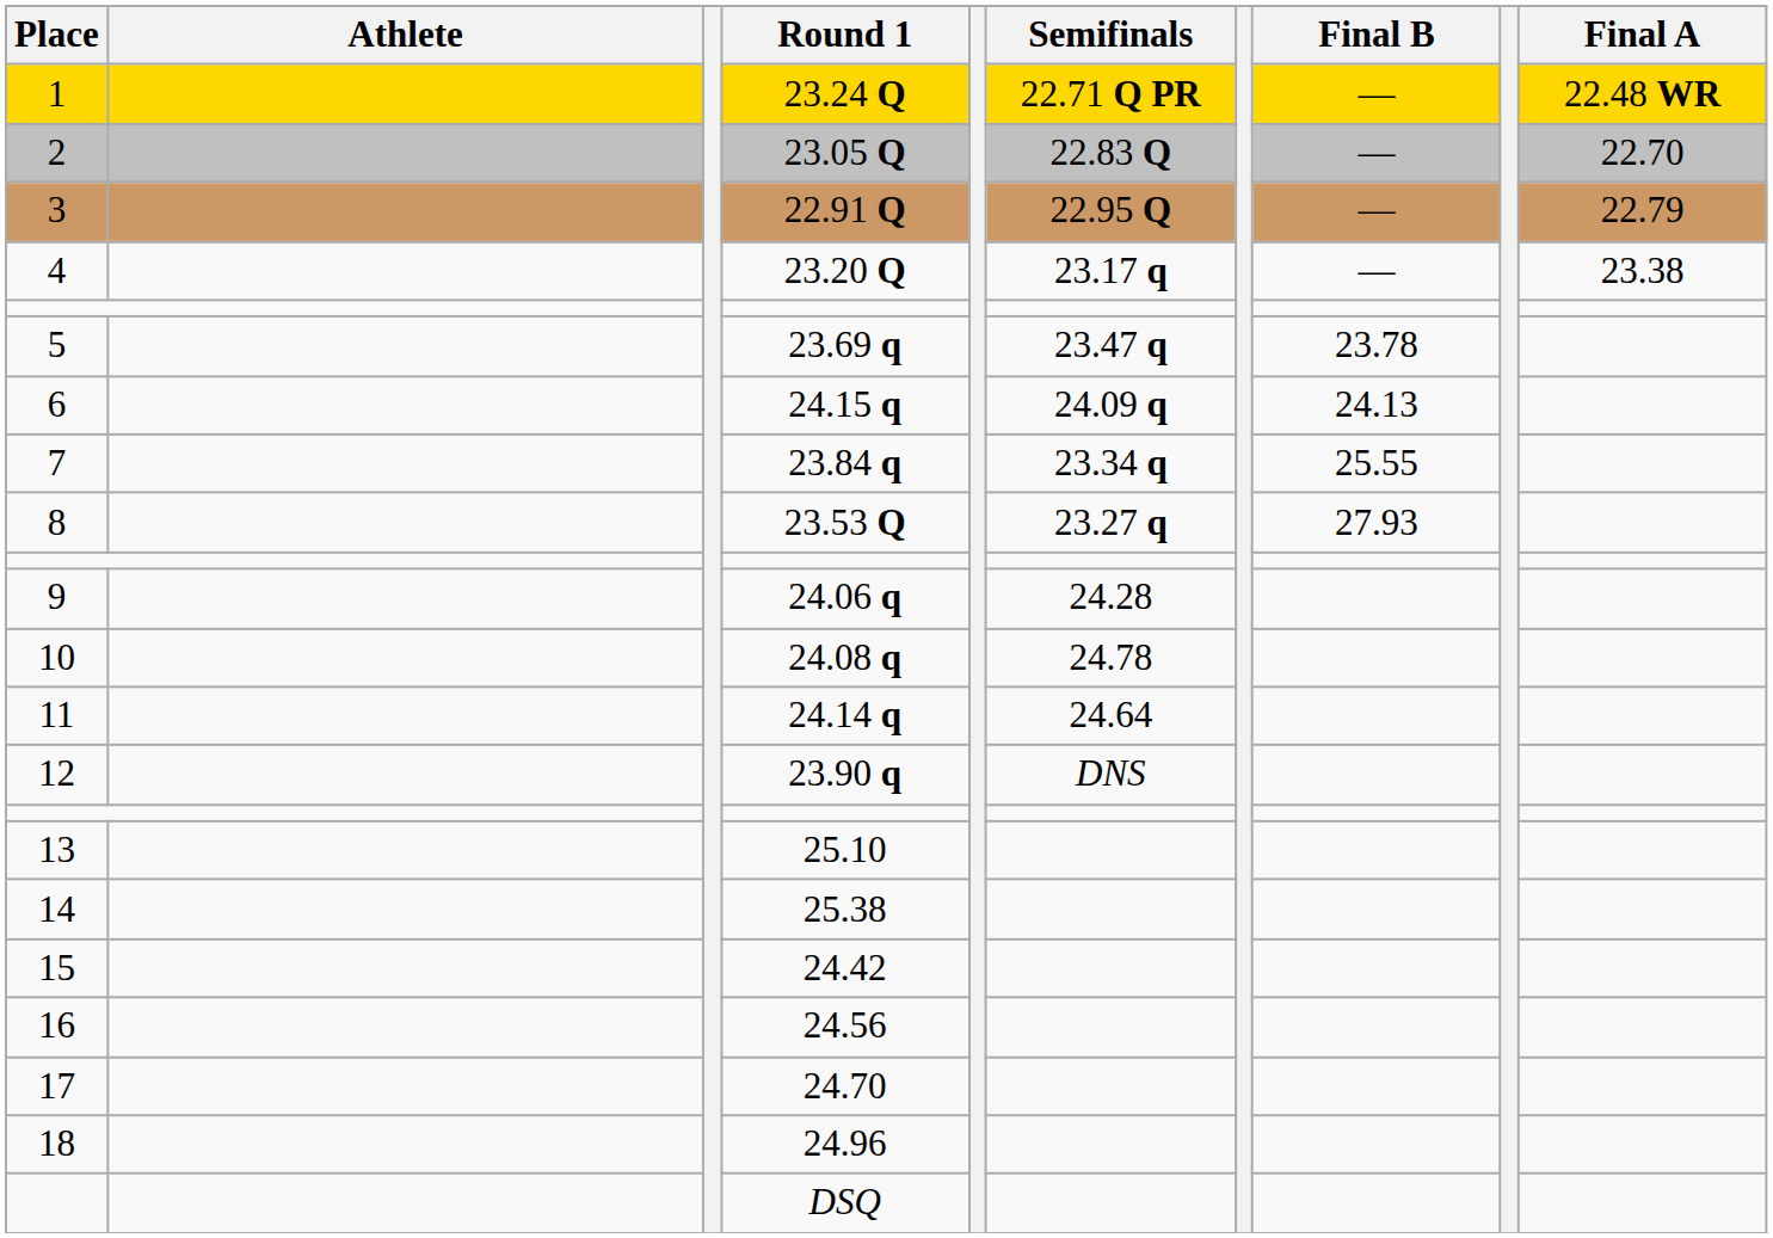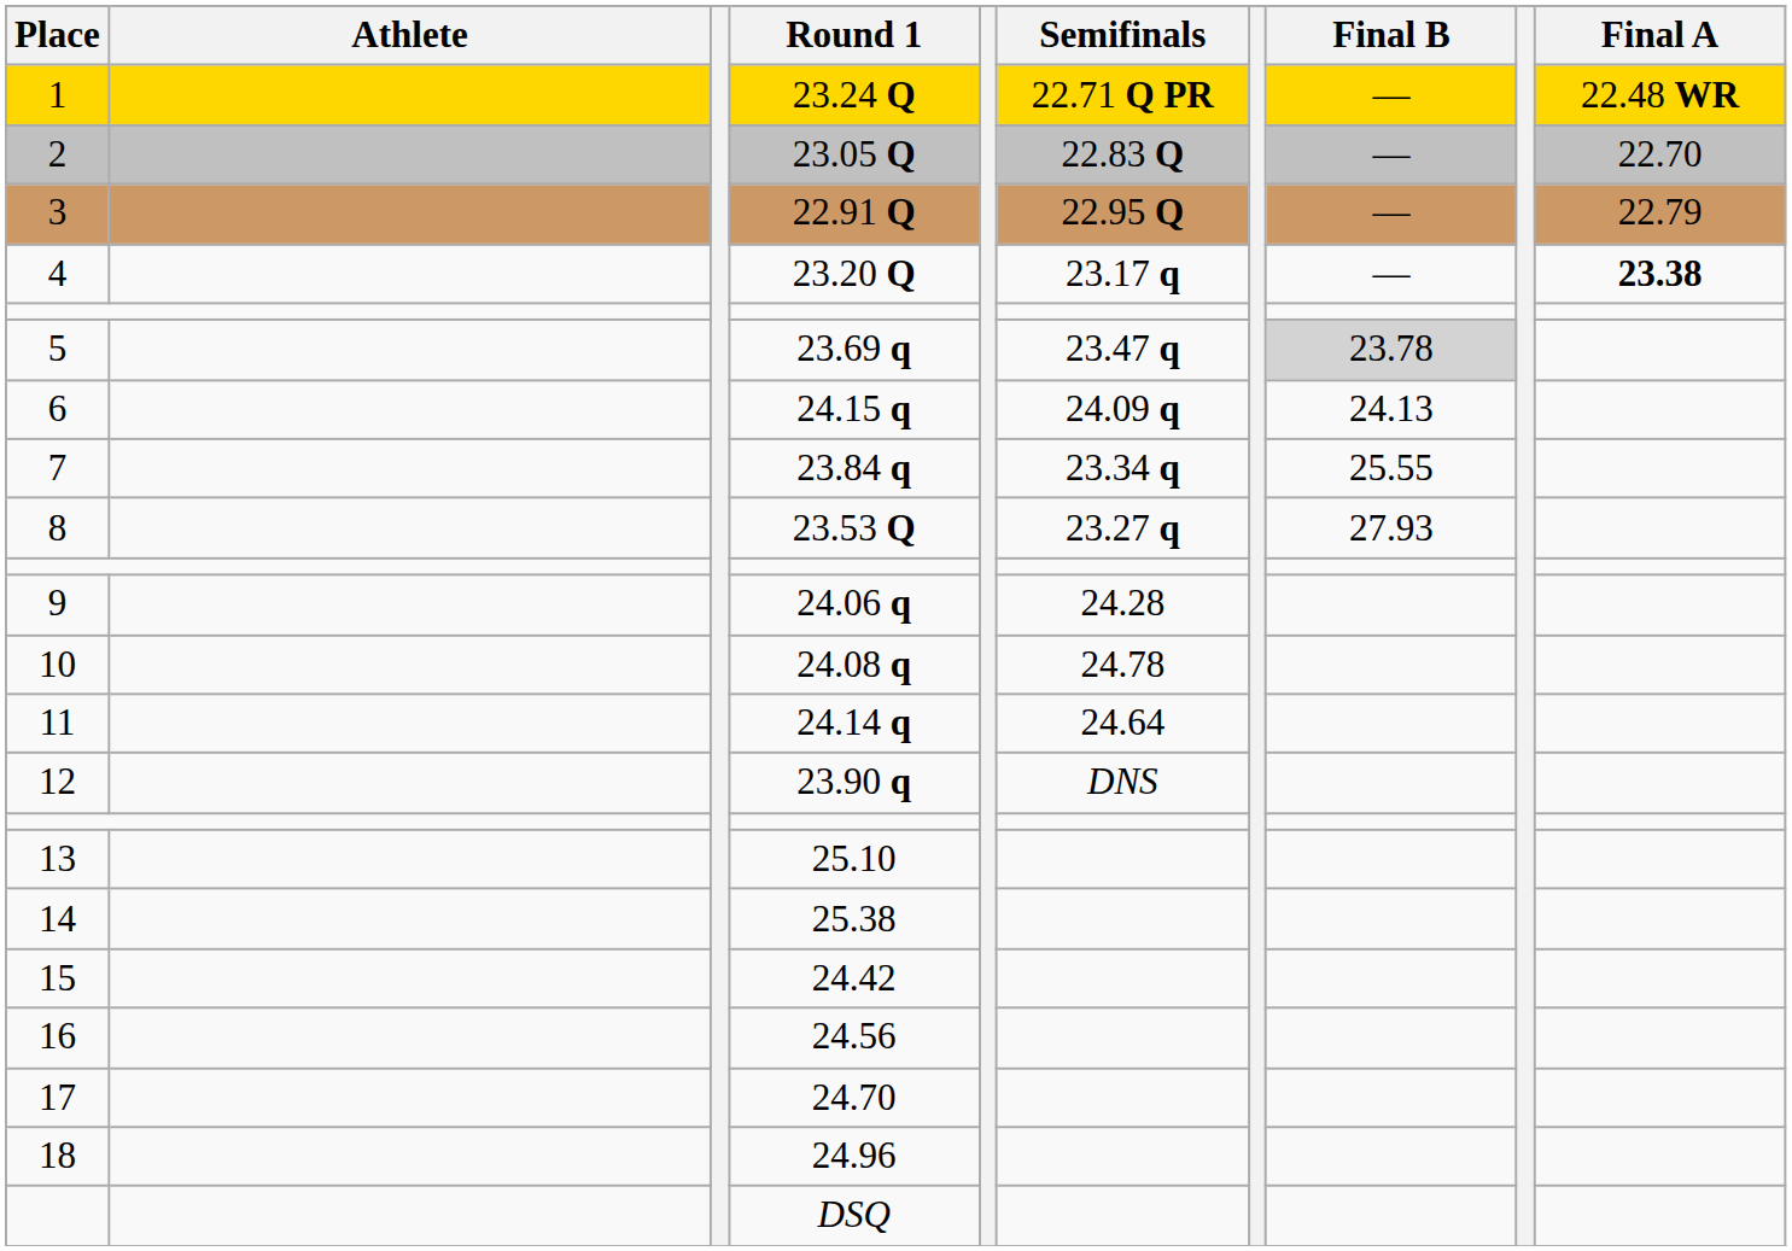23.20 Q | Final A: normal -> bold
23.69 q | Final B: no background -> lightgrey background
